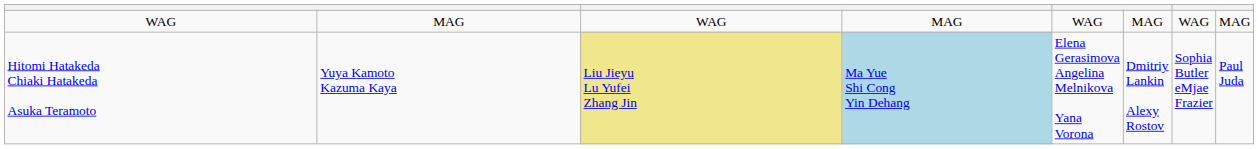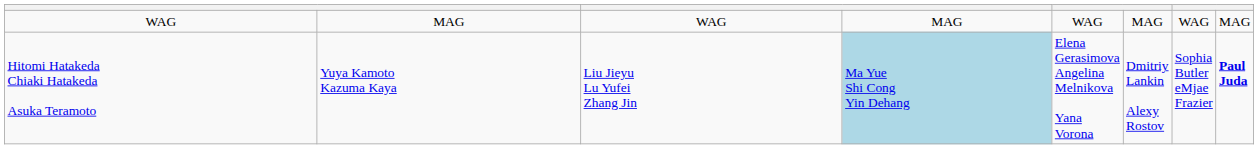Hitomi Hatakeda Chiaki Hatakeda Asuka Teramoto | column 3: khaki background -> no background
Hitomi Hatakeda Chiaki Hatakeda Asuka Teramoto | column 8: normal -> bold
